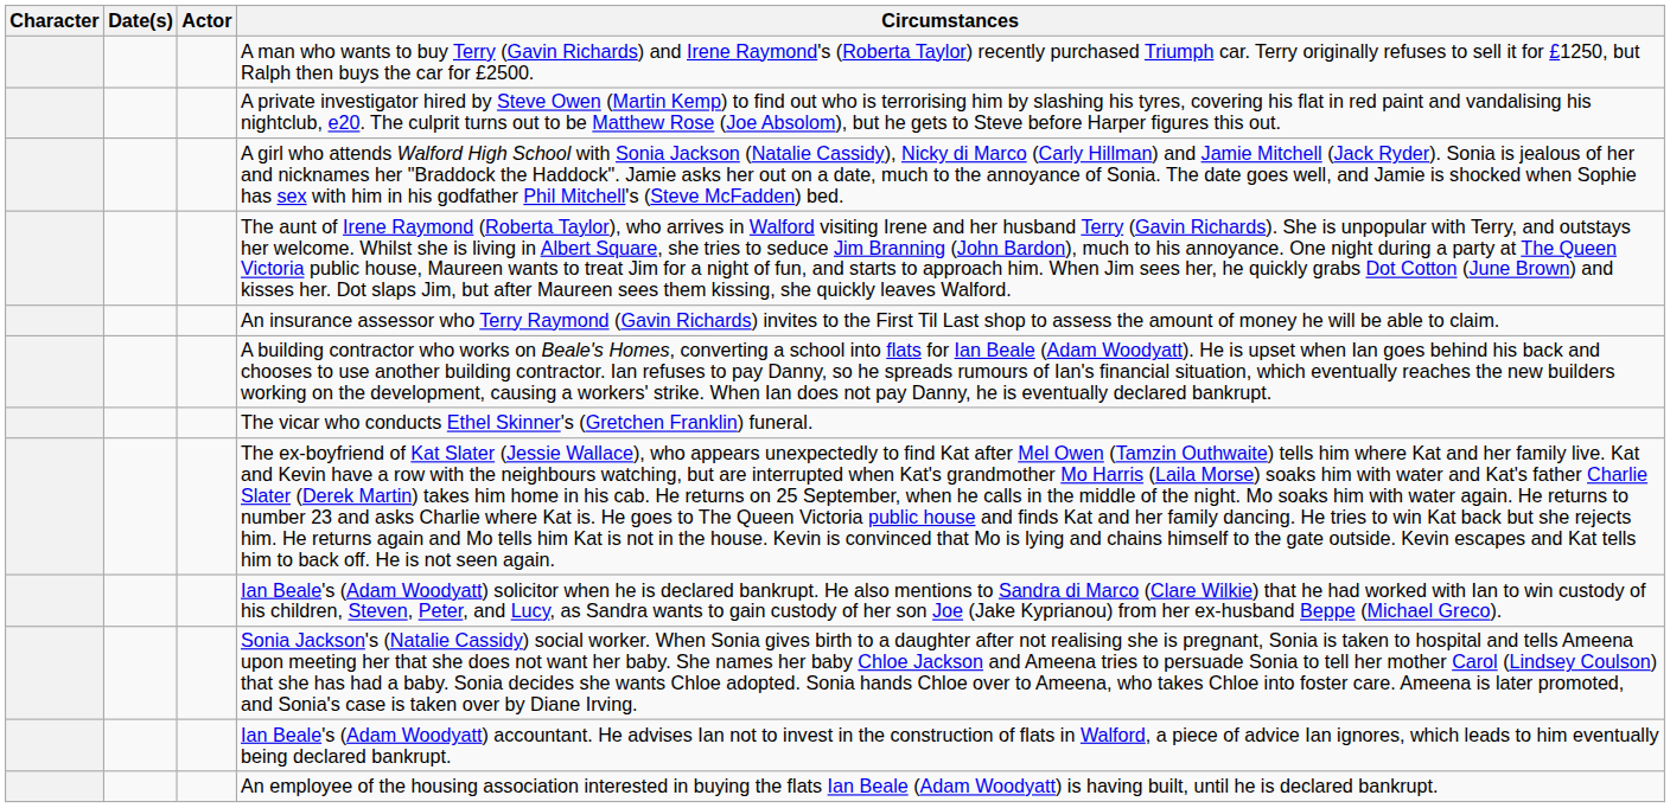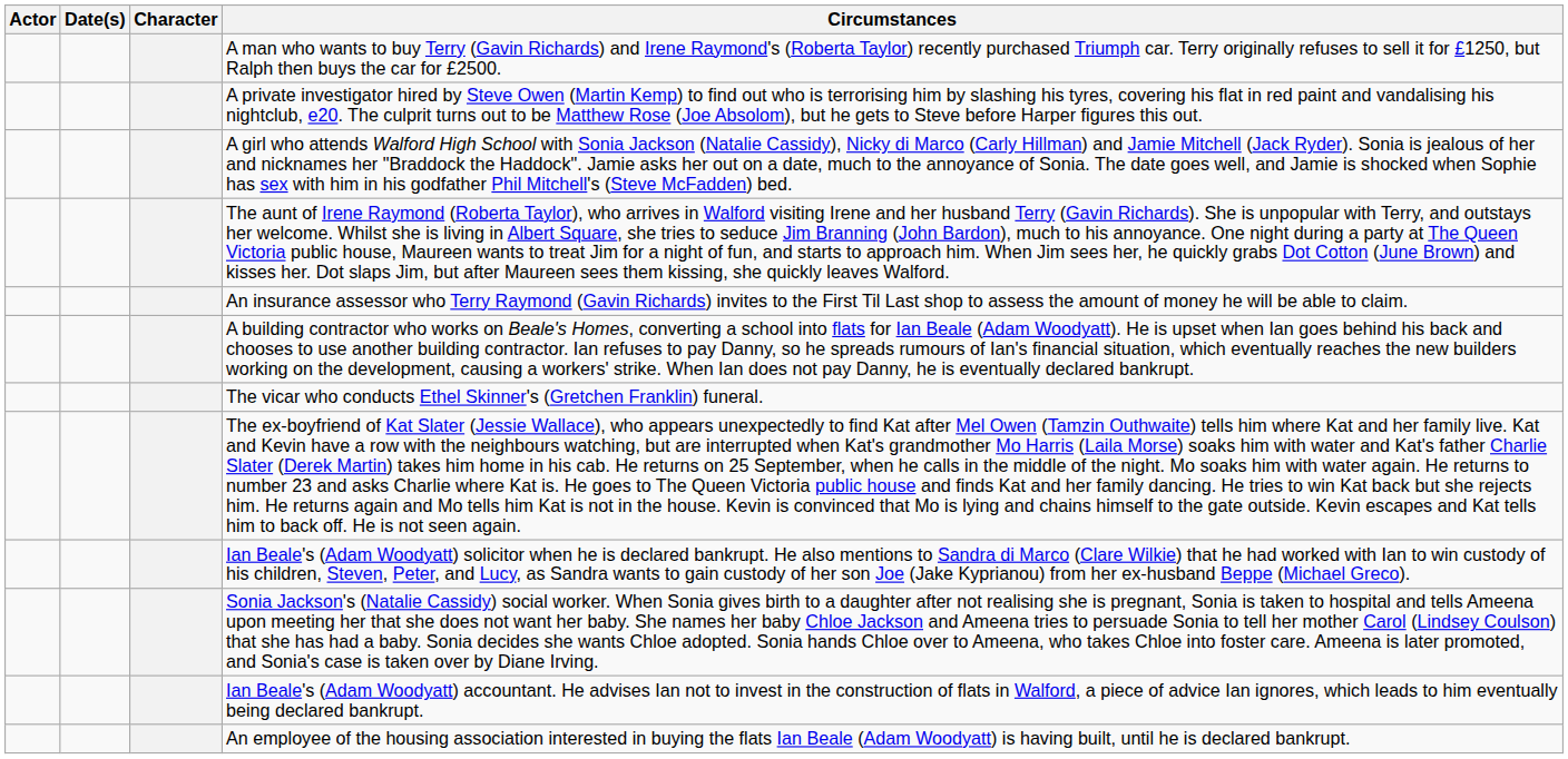columns swapped: Character <-> Actor
